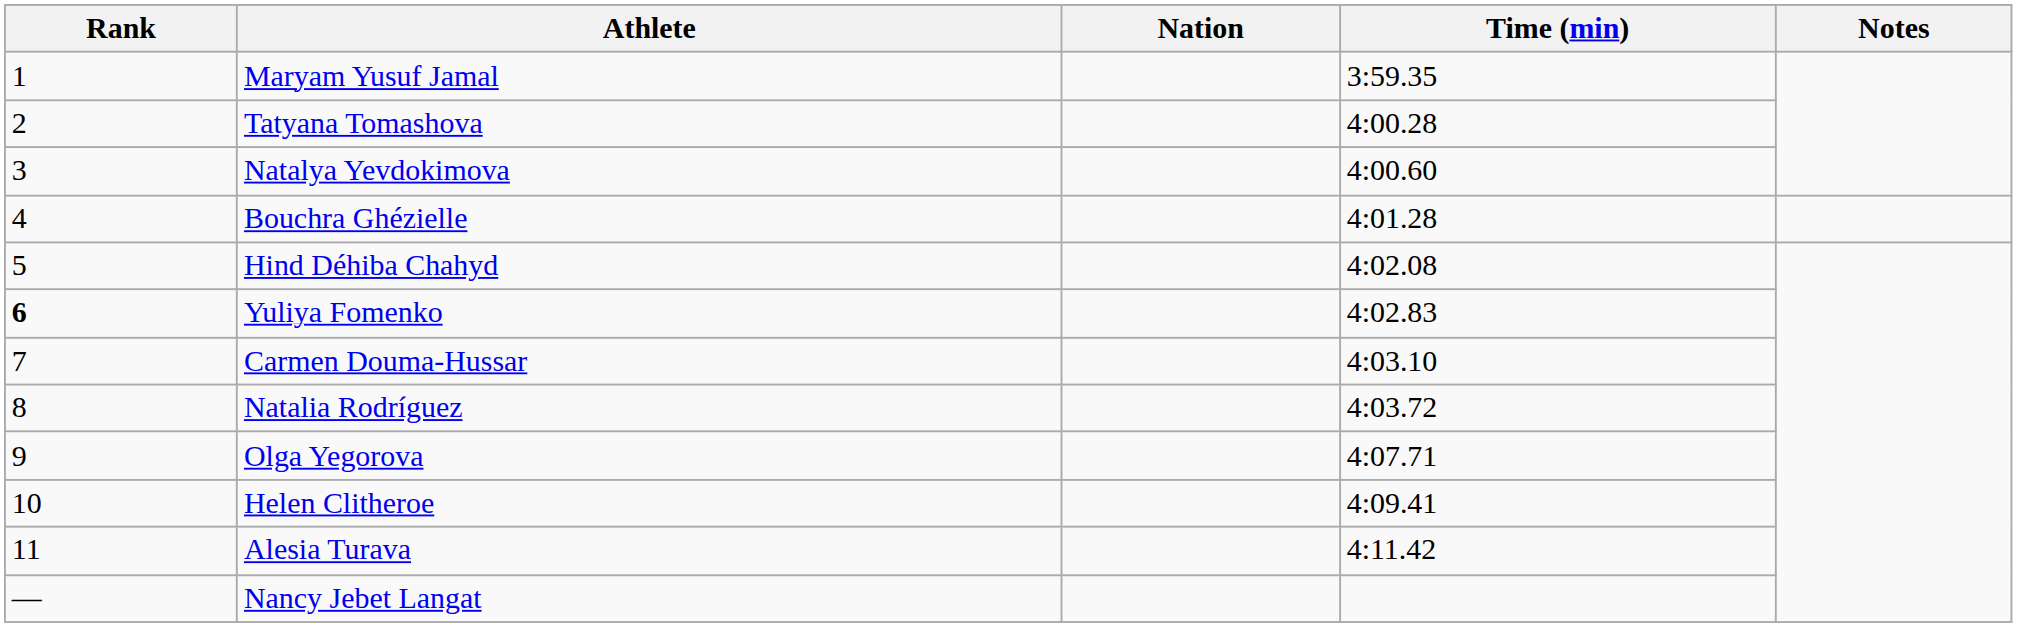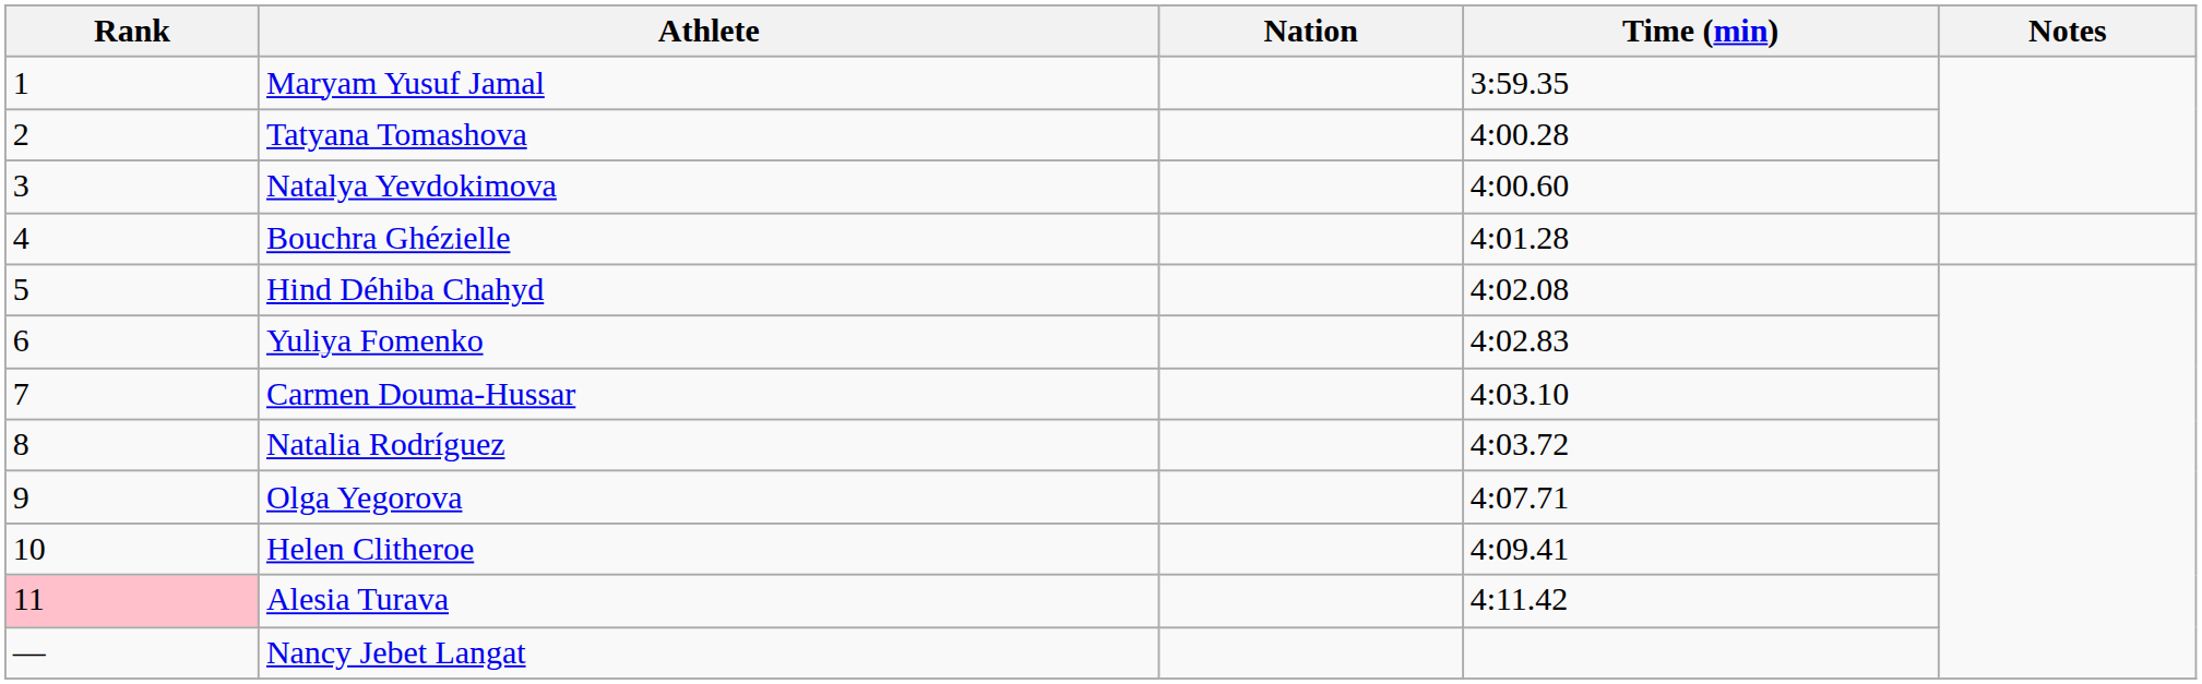Yuliya Fomenko | Rank: bold -> normal
Alesia Turava | Rank: no background -> pink background
